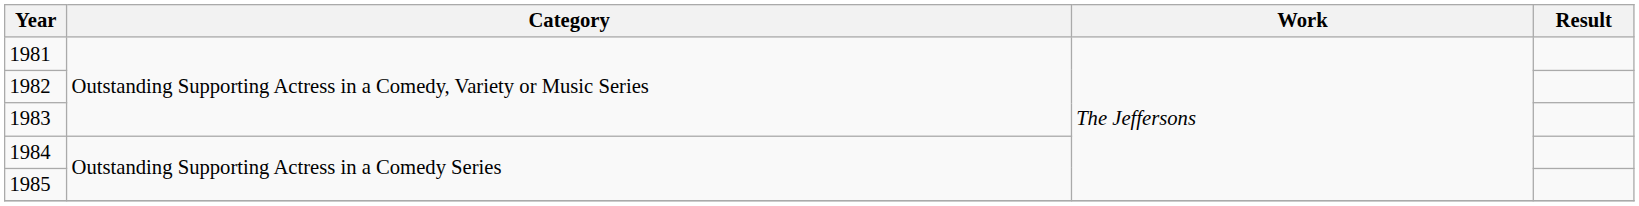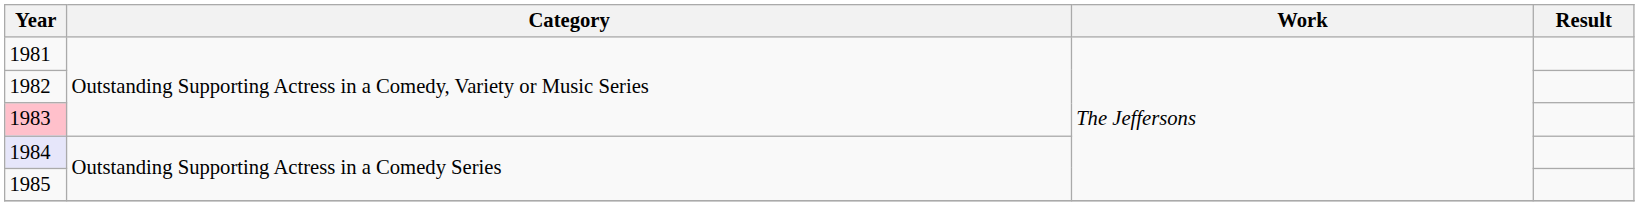1983 | Year: no background -> pink background
1984 | Year: no background -> lavender background
